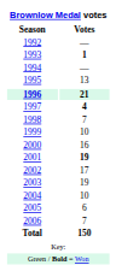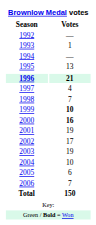1993 | Votes: bold -> normal
1997 | Votes: bold -> normal
1999 | Votes: normal -> bold
2000 | Votes: normal -> bold
2001 | Votes: bold -> normal
